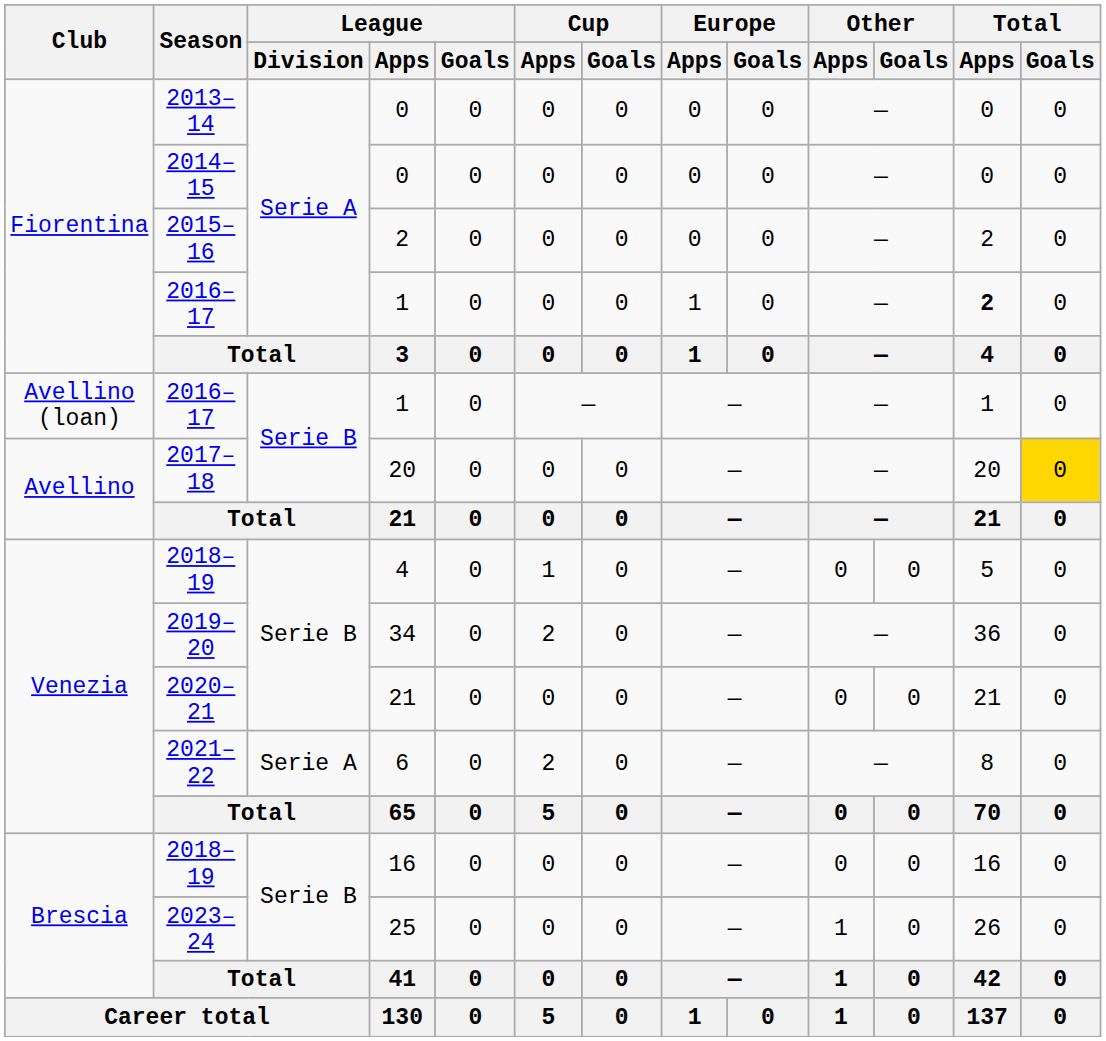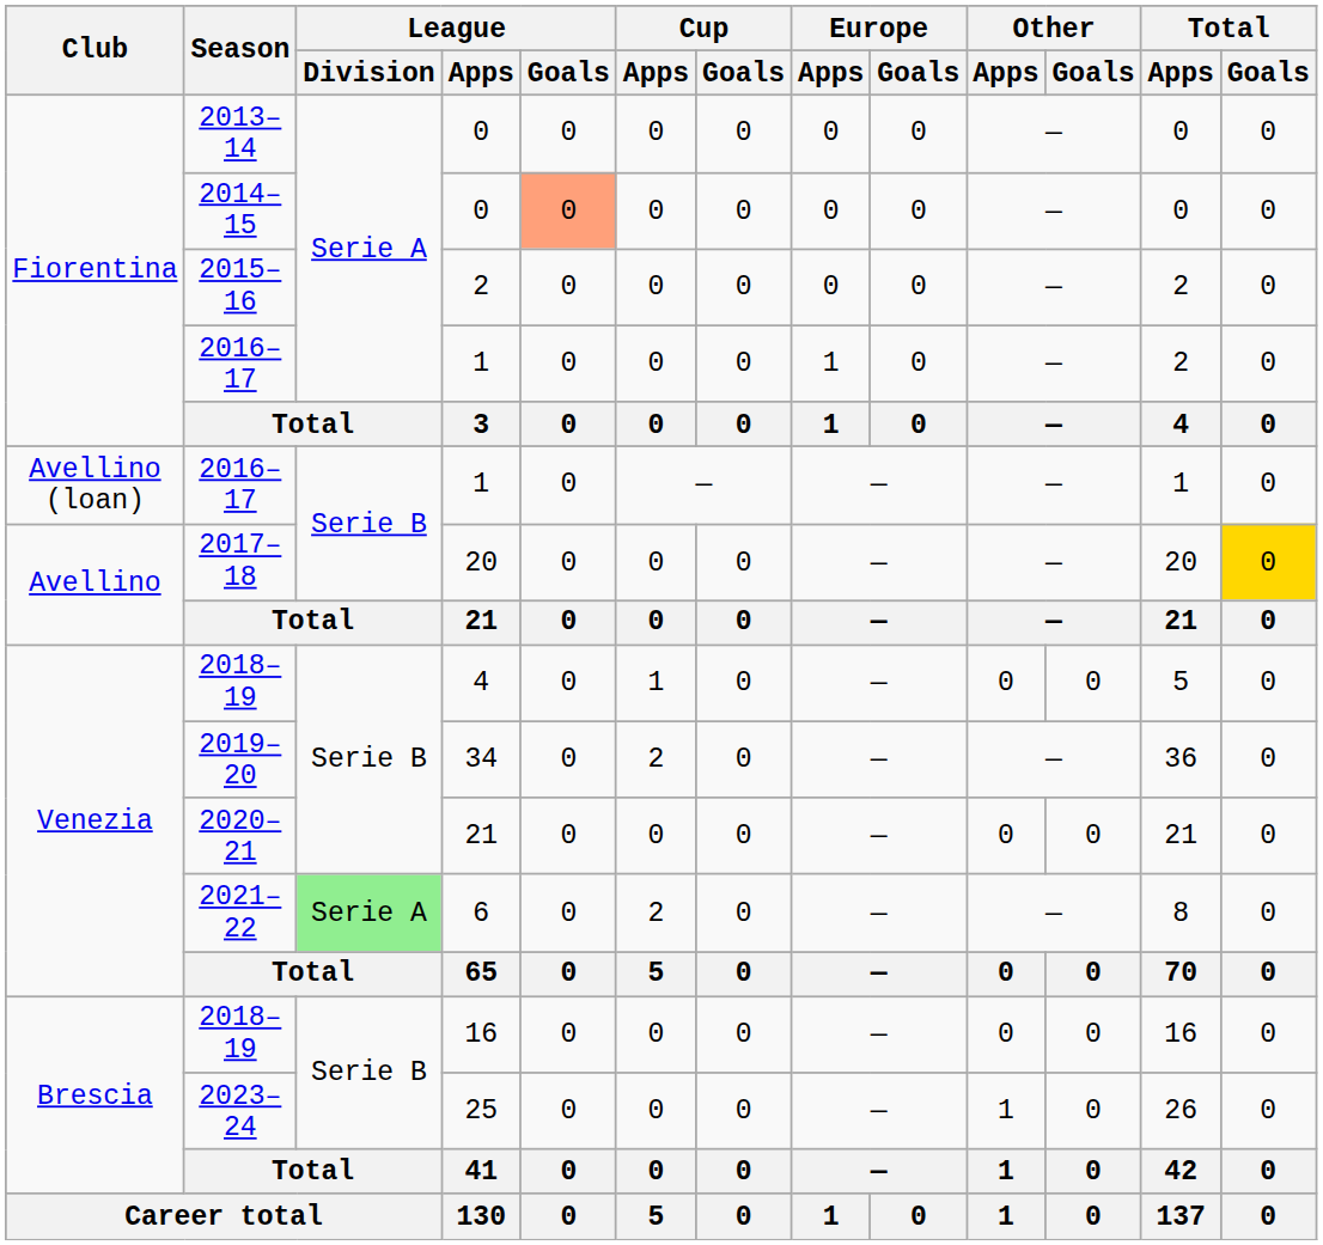2014–15 | League / Goals: no background -> lightsalmon background
Fiorentina / 2016–17 | Total / Apps: bold -> normal
2021–22 | League / Division: no background -> lightgreen background
